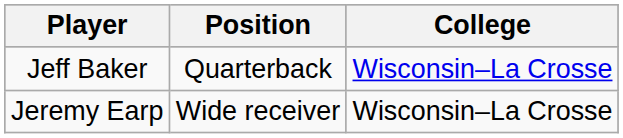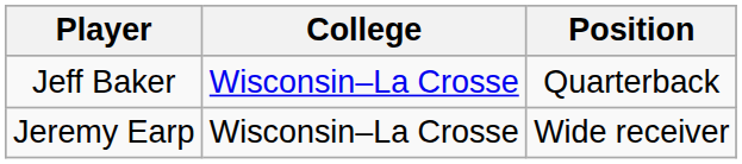columns swapped: Position <-> College
